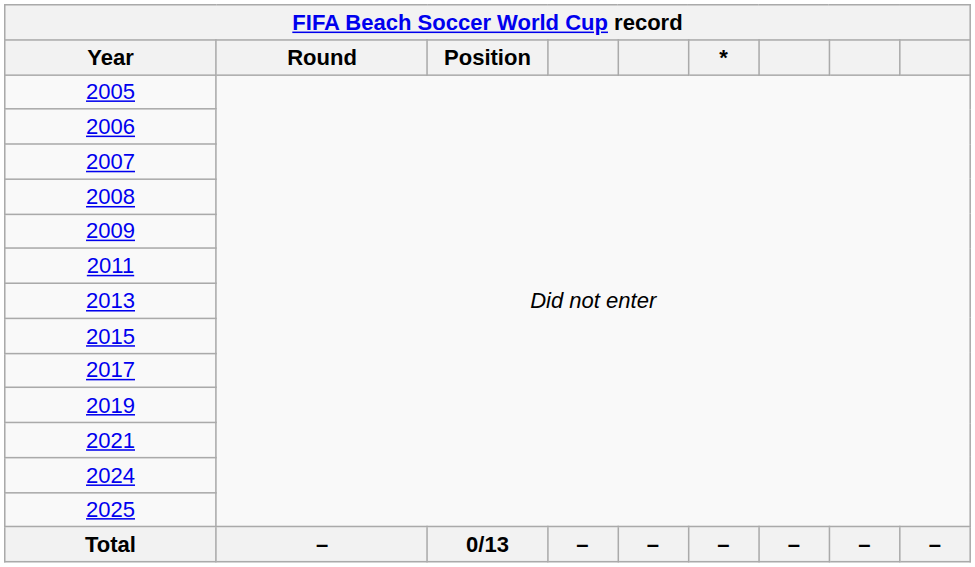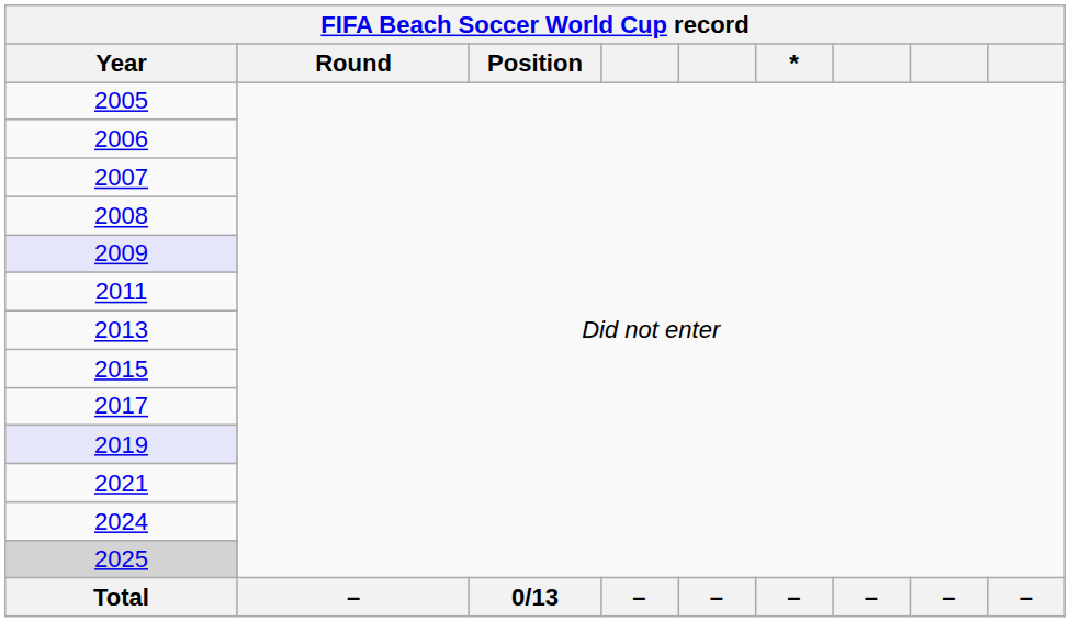2009 | Year: no background -> lavender background
2019 | Year: no background -> lavender background
2025 | Year: no background -> lightgrey background
